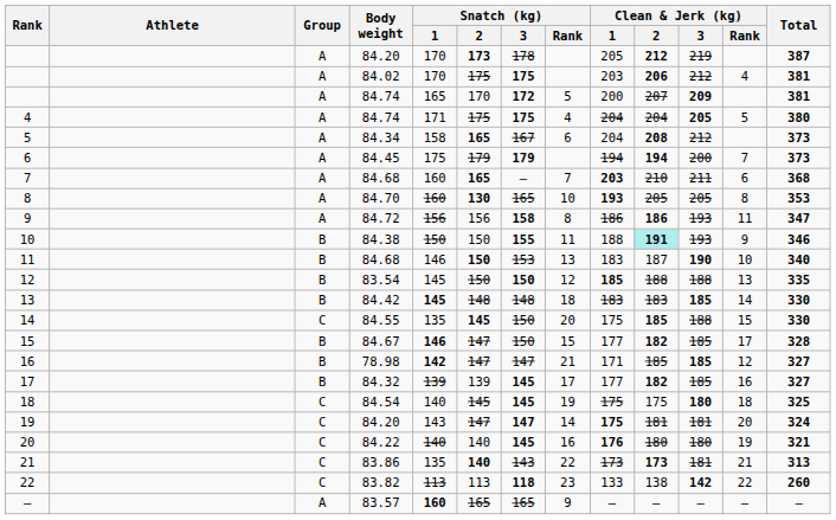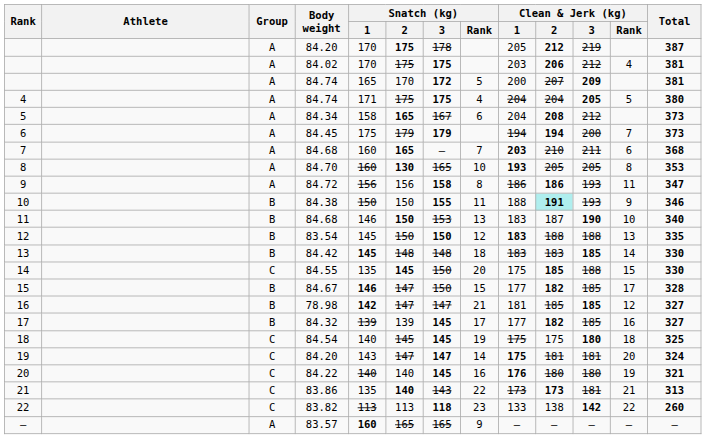row 3 | Snatch (kg) / 2: 173 -> 175
row 14 | Clean & Jerk (kg) / 1: 185 -> 183
row 18 | Clean & Jerk (kg) / 1: 171 -> 181
